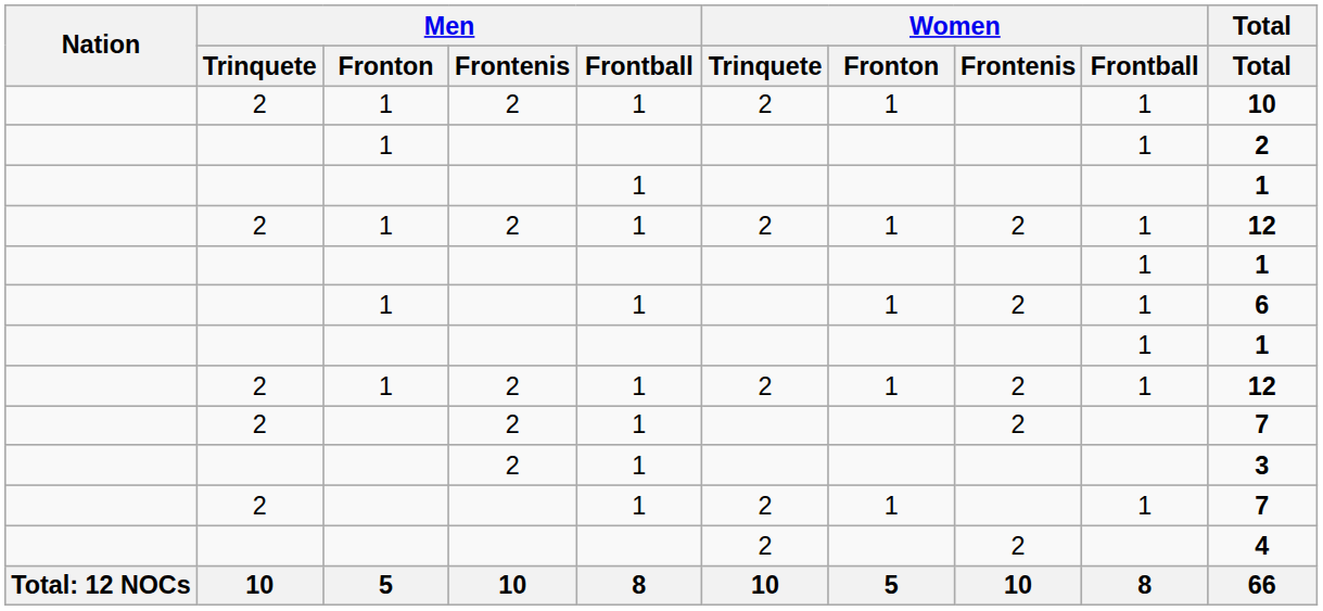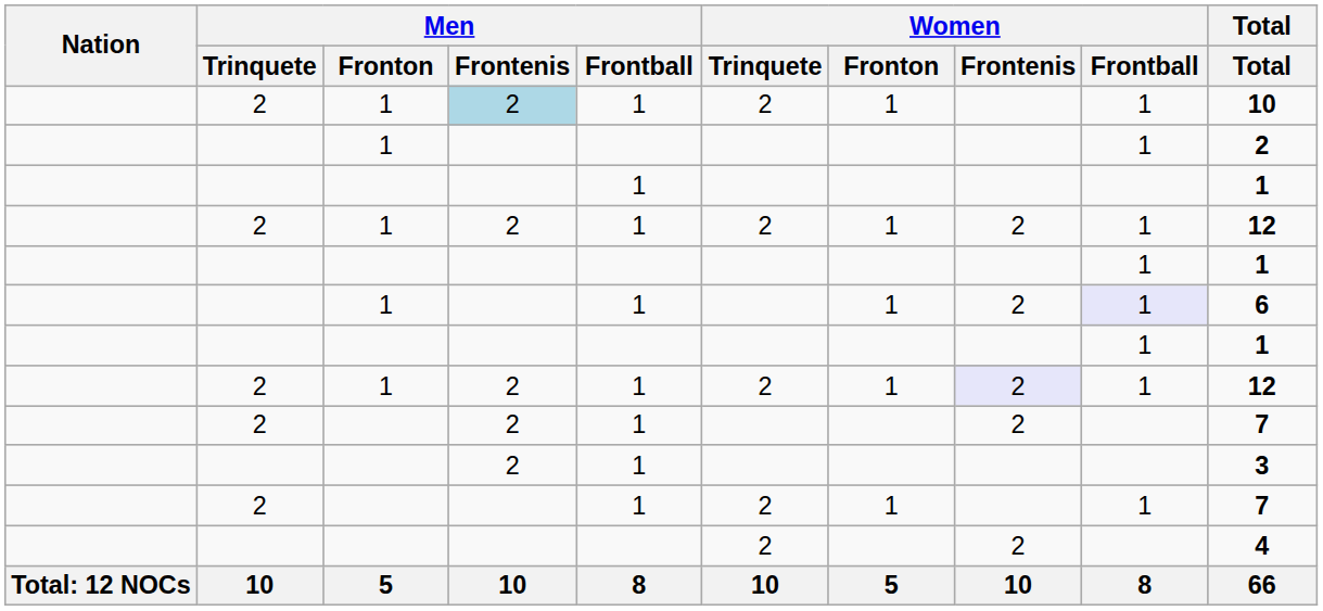row 3 | Men / Frontenis: no background -> lightblue background
row 8 | Women / Frontball: no background -> lavender background
row 10 | Women / Frontenis: no background -> lavender background
